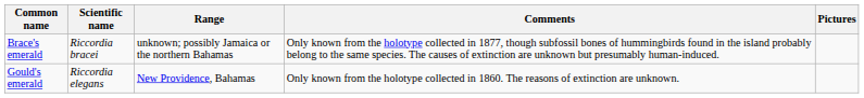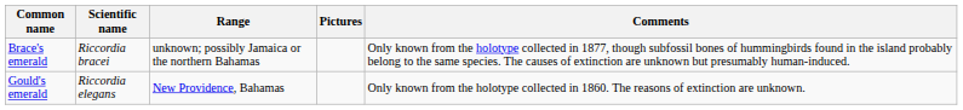columns swapped: Comments <-> Pictures
